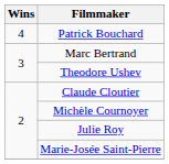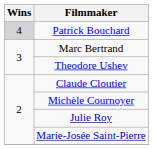Patrick Bouchard | Wins: no background -> lightgrey background
